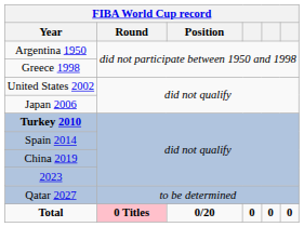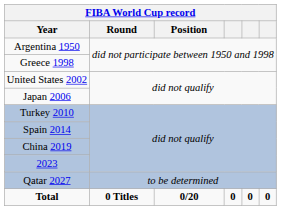Turkey 2010 | Year: bold -> normal
Total | Round: pink background -> no background
